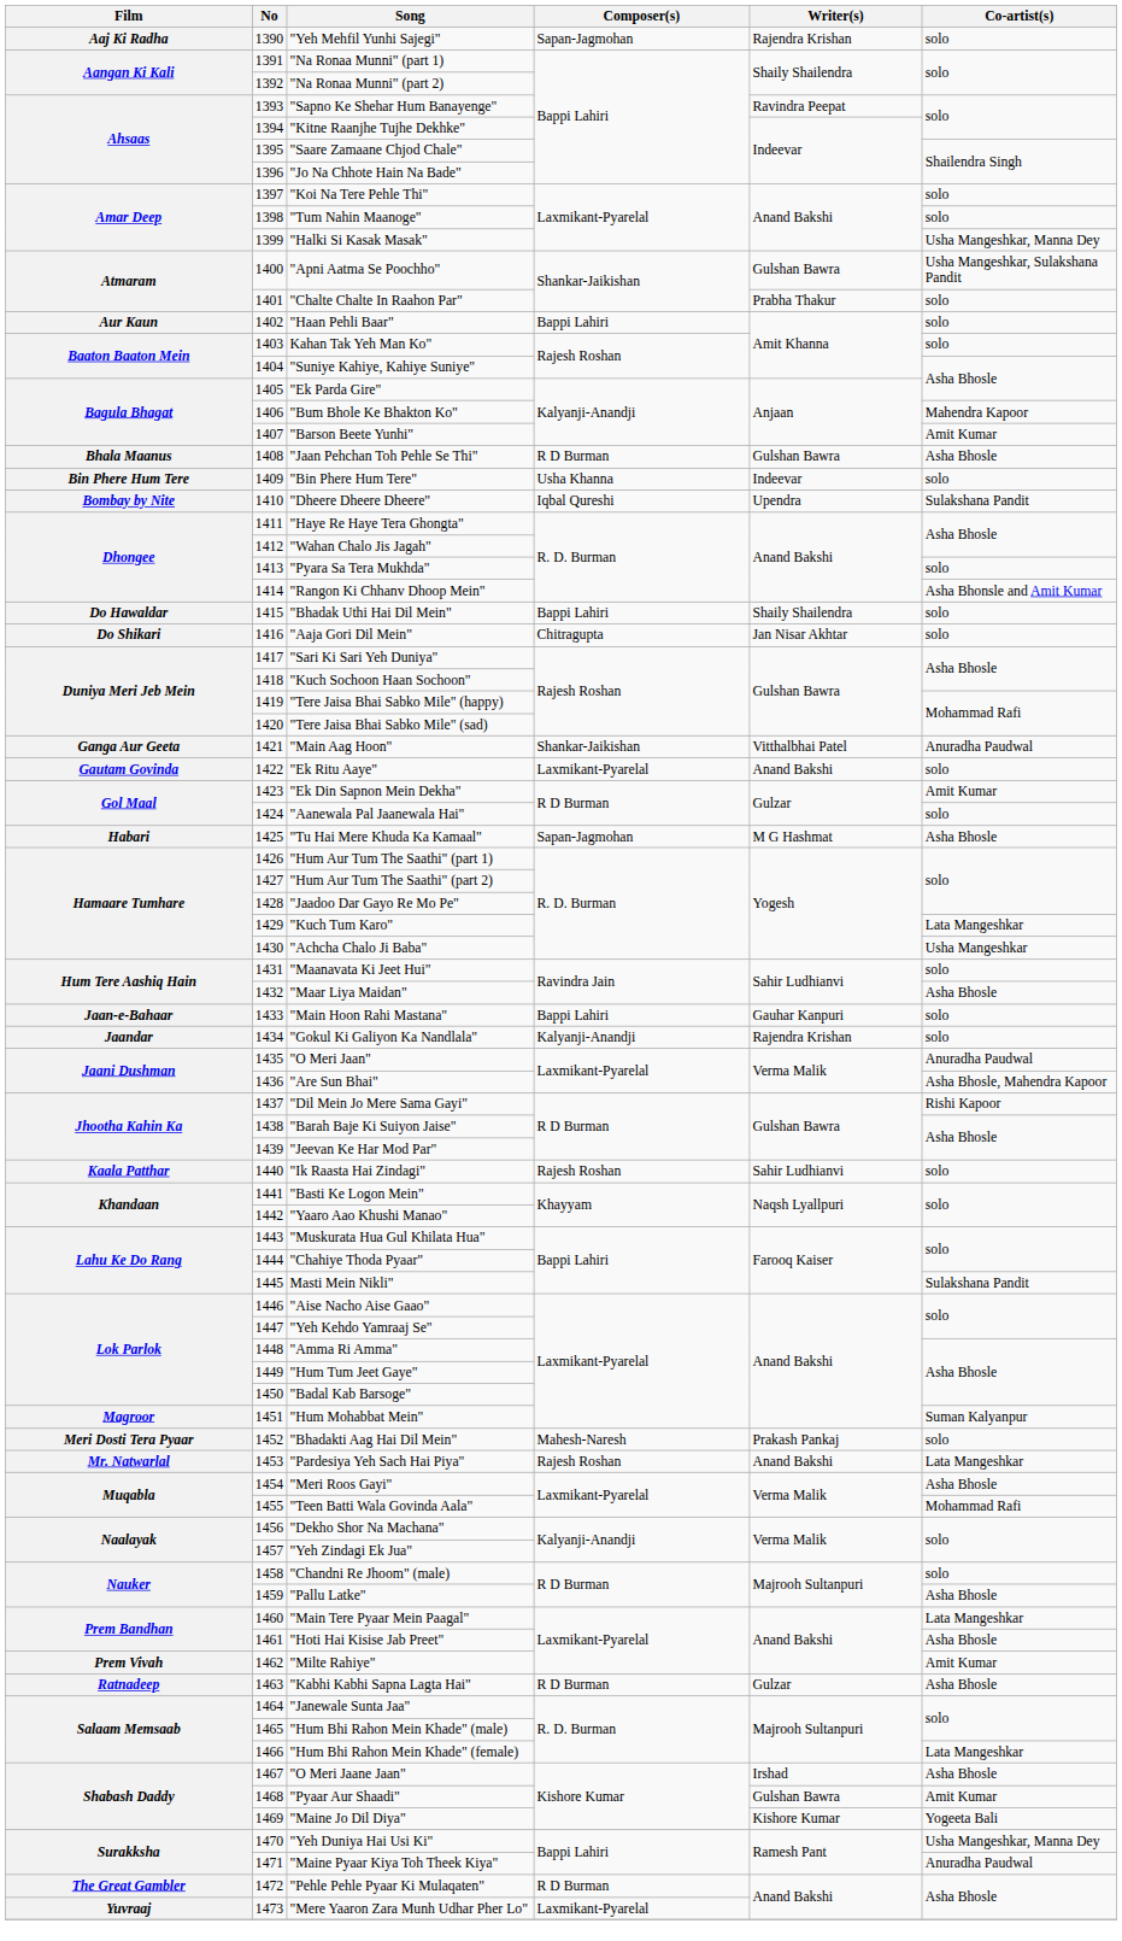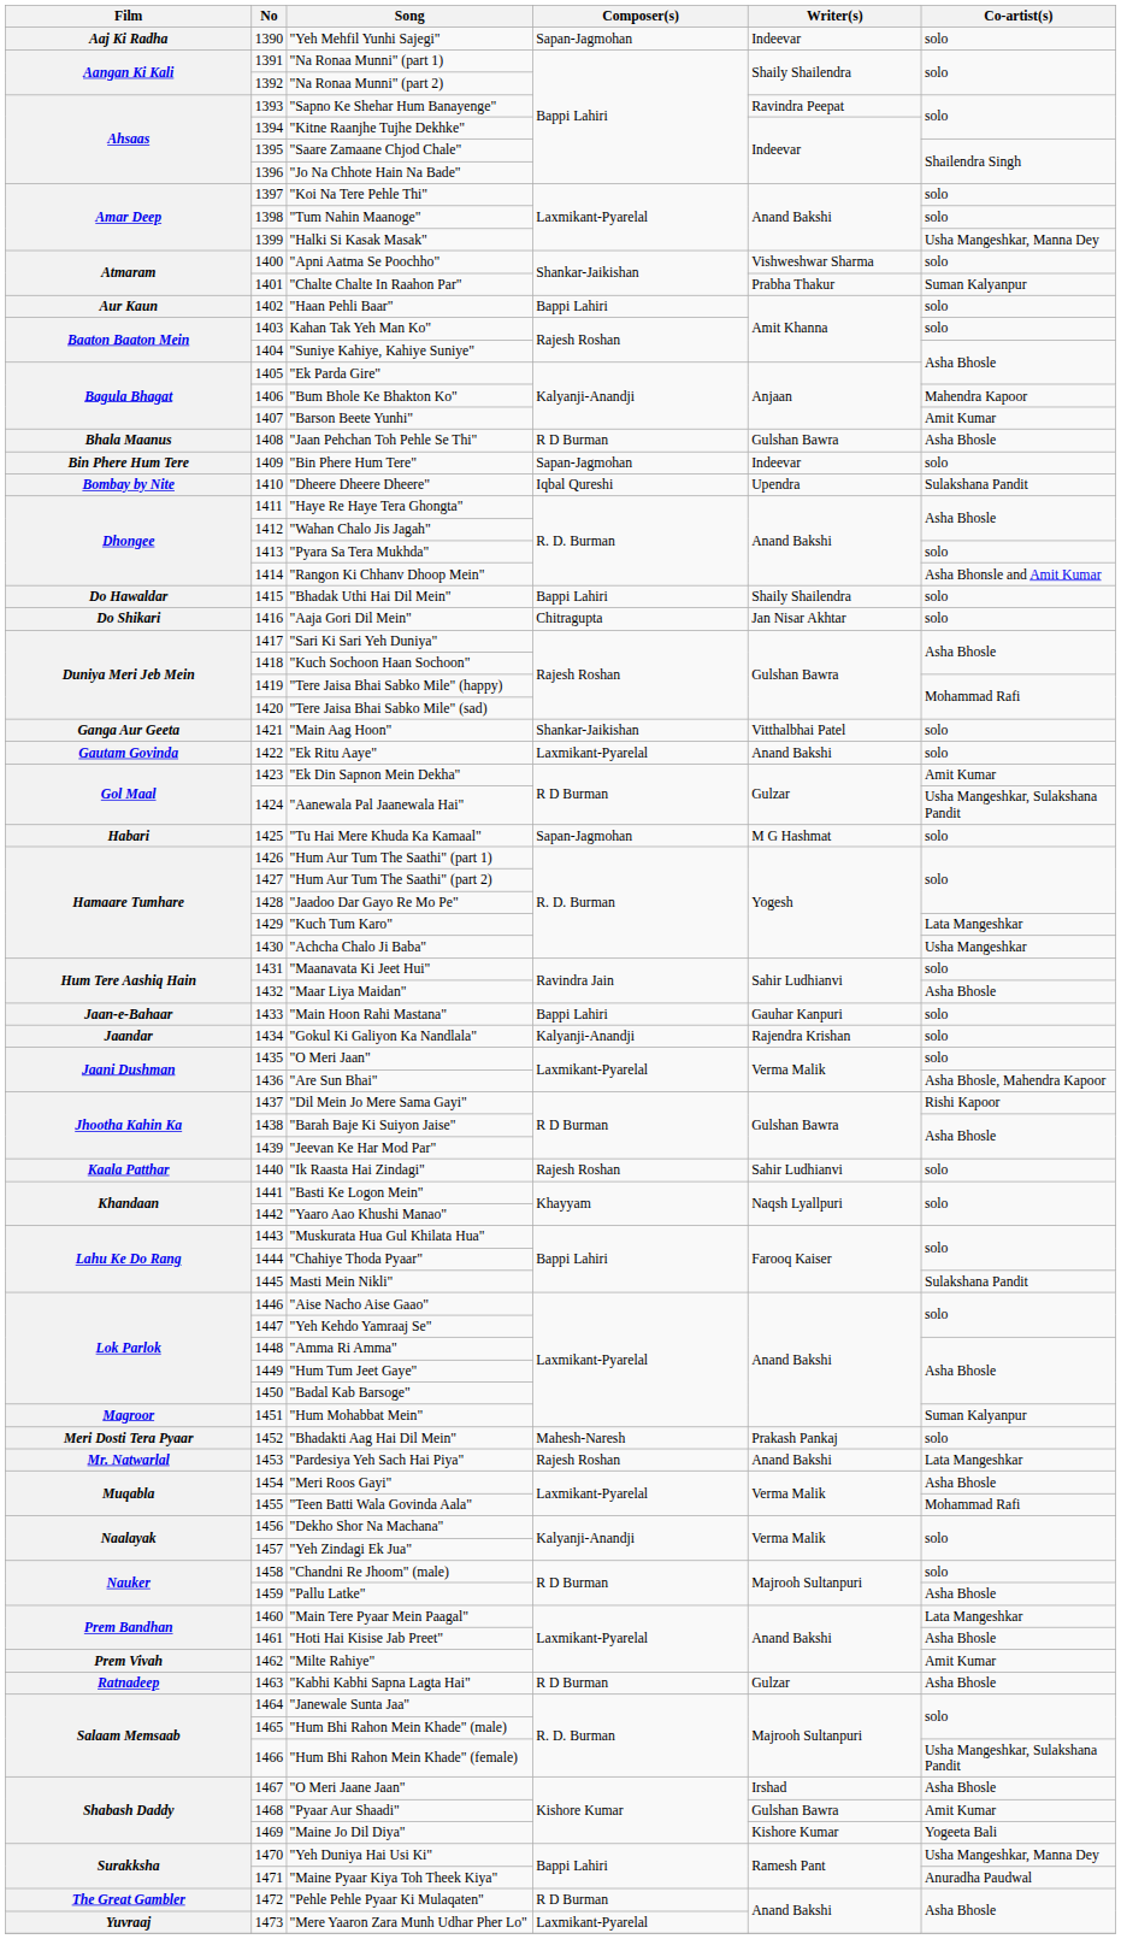"Yeh Mehfil Yunhi Sajegi" | Writer(s): Rajendra Krishan -> Indeevar
"Apni Aatma Se Poochho" | Writer(s): Gulshan Bawra -> Vishweshwar Sharma
"Apni Aatma Se Poochho" | Co-artist(s): Usha Mangeshkar, Sulakshana Pandit -> solo
"Chalte Chalte In Raahon Par" | Co-artist(s): solo -> Suman Kalyanpur
"Bin Phere Hum Tere" | Composer(s): Usha Khanna -> Sapan-Jagmohan
"Main Aag Hoon" | Co-artist(s): Anuradha Paudwal -> solo
"Aanewala Pal Jaanewala Hai" | Co-artist(s): solo -> Usha Mangeshkar, Sulakshana Pandit
"Tu Hai Mere Khuda Ka Kamaal" | Co-artist(s): Asha Bhosle -> solo
"O Meri Jaan" | Co-artist(s): Anuradha Paudwal -> solo
"Hum Bhi Rahon Mein Khade" (female) | Co-artist(s): Lata Mangeshkar -> Usha Mangeshkar, Sulakshana Pandit
